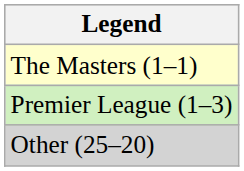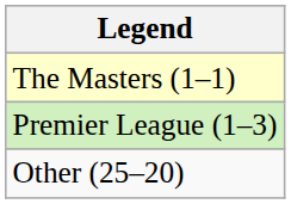row 4 | column 1: lightgrey background -> no background
